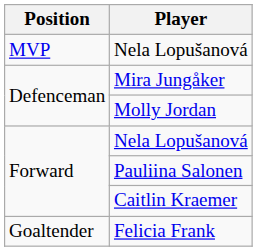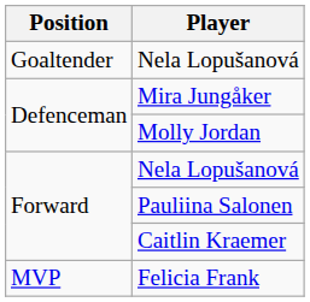row 2 | Position: MVP -> Goaltender
row 8 | Position: Goaltender -> MVP
